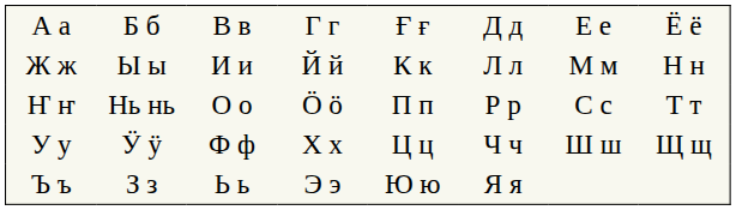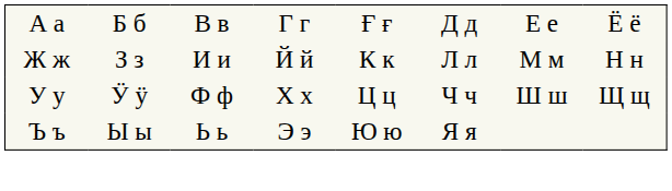Ж ж | column 2: Ы ы -> З з
- row: Ҥ ҥ | Нь нь | О о | Ö ö | П п | Р р | С с | Т т
Ъ ъ | column 2: З з -> Ы ы
